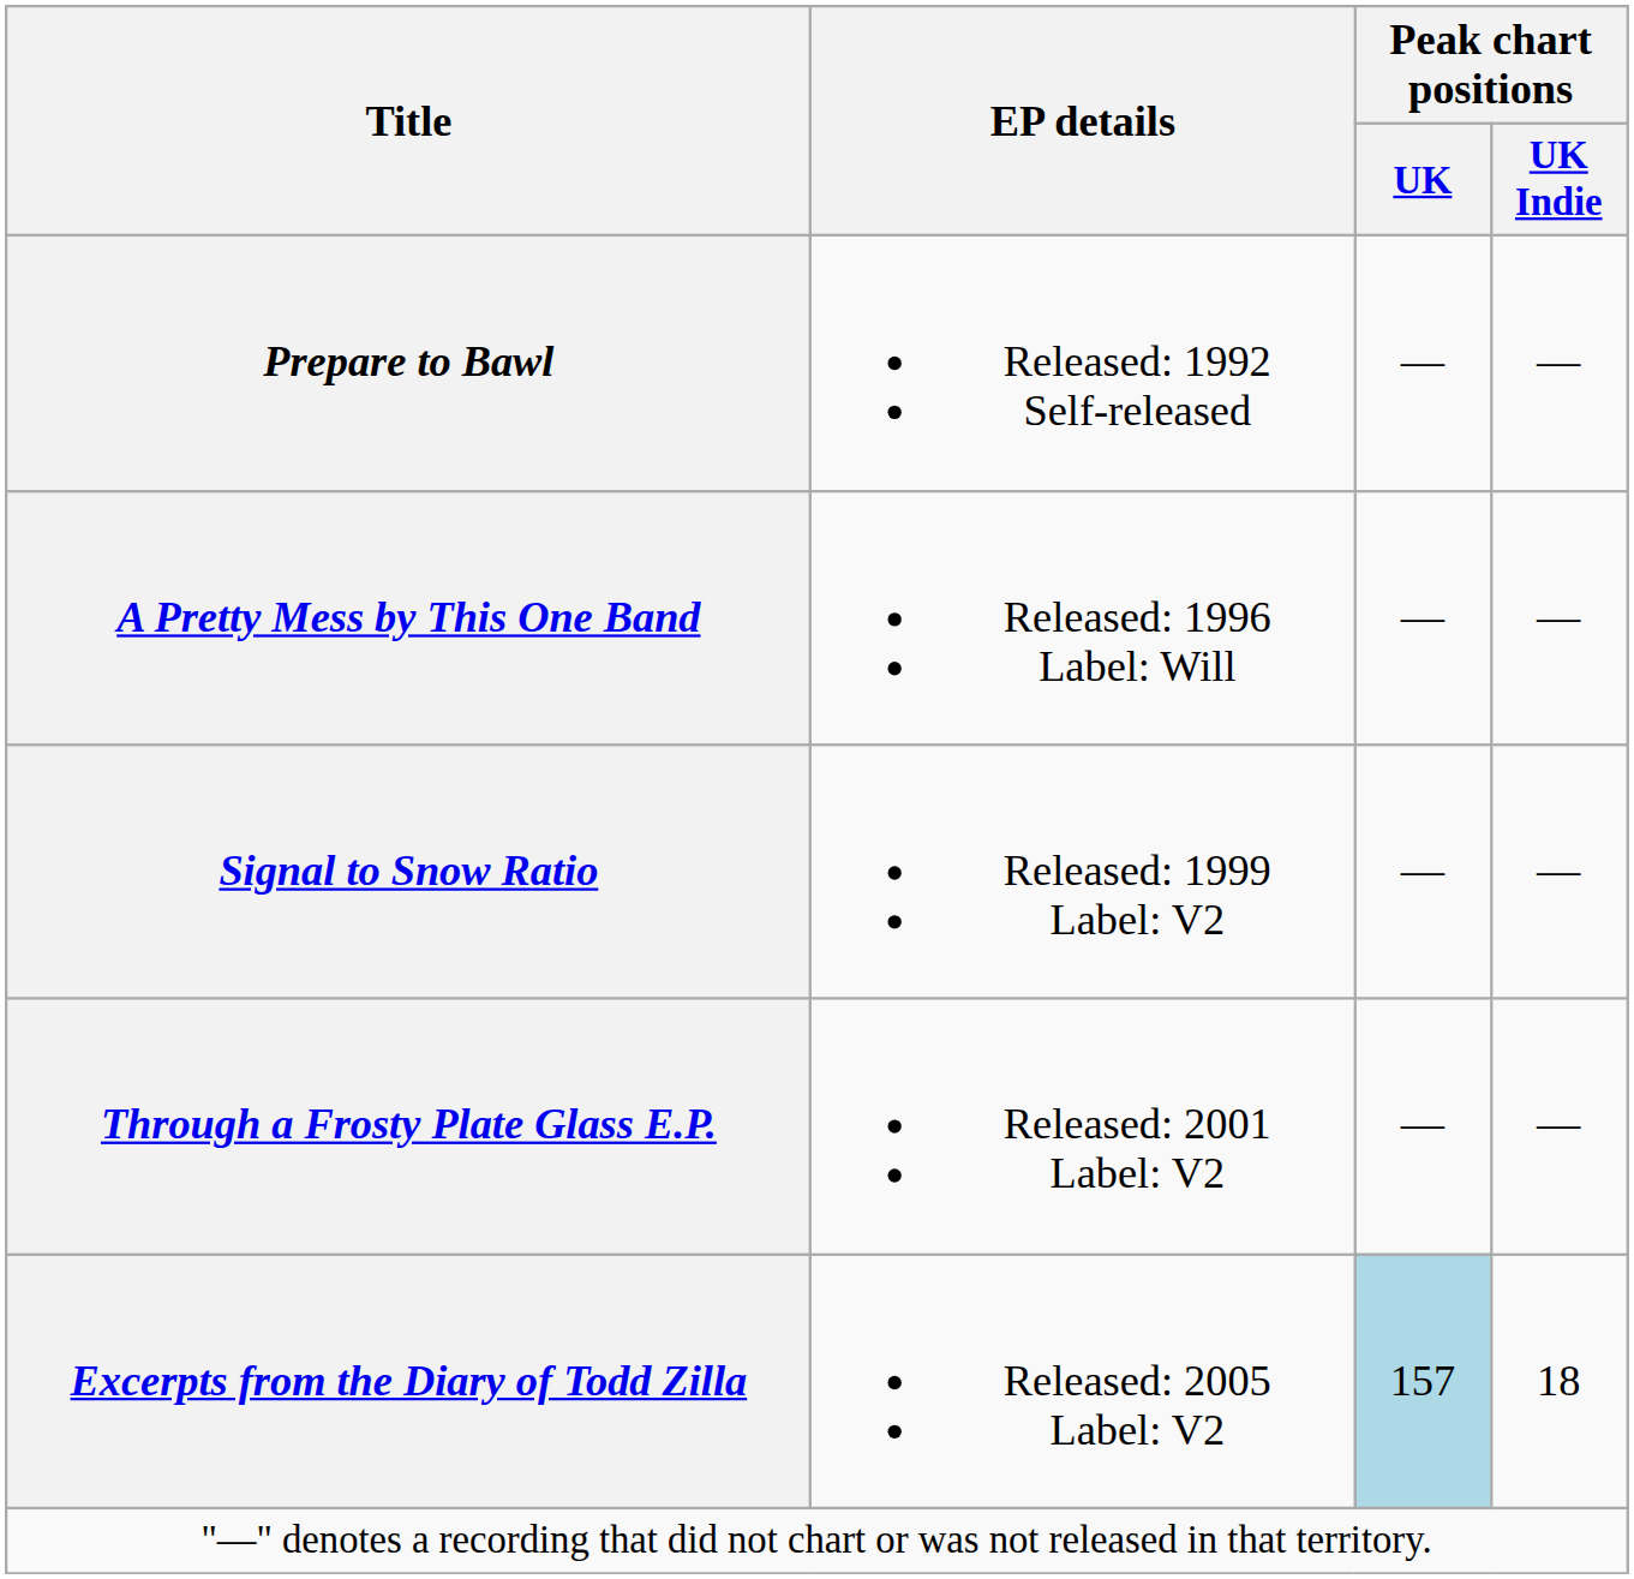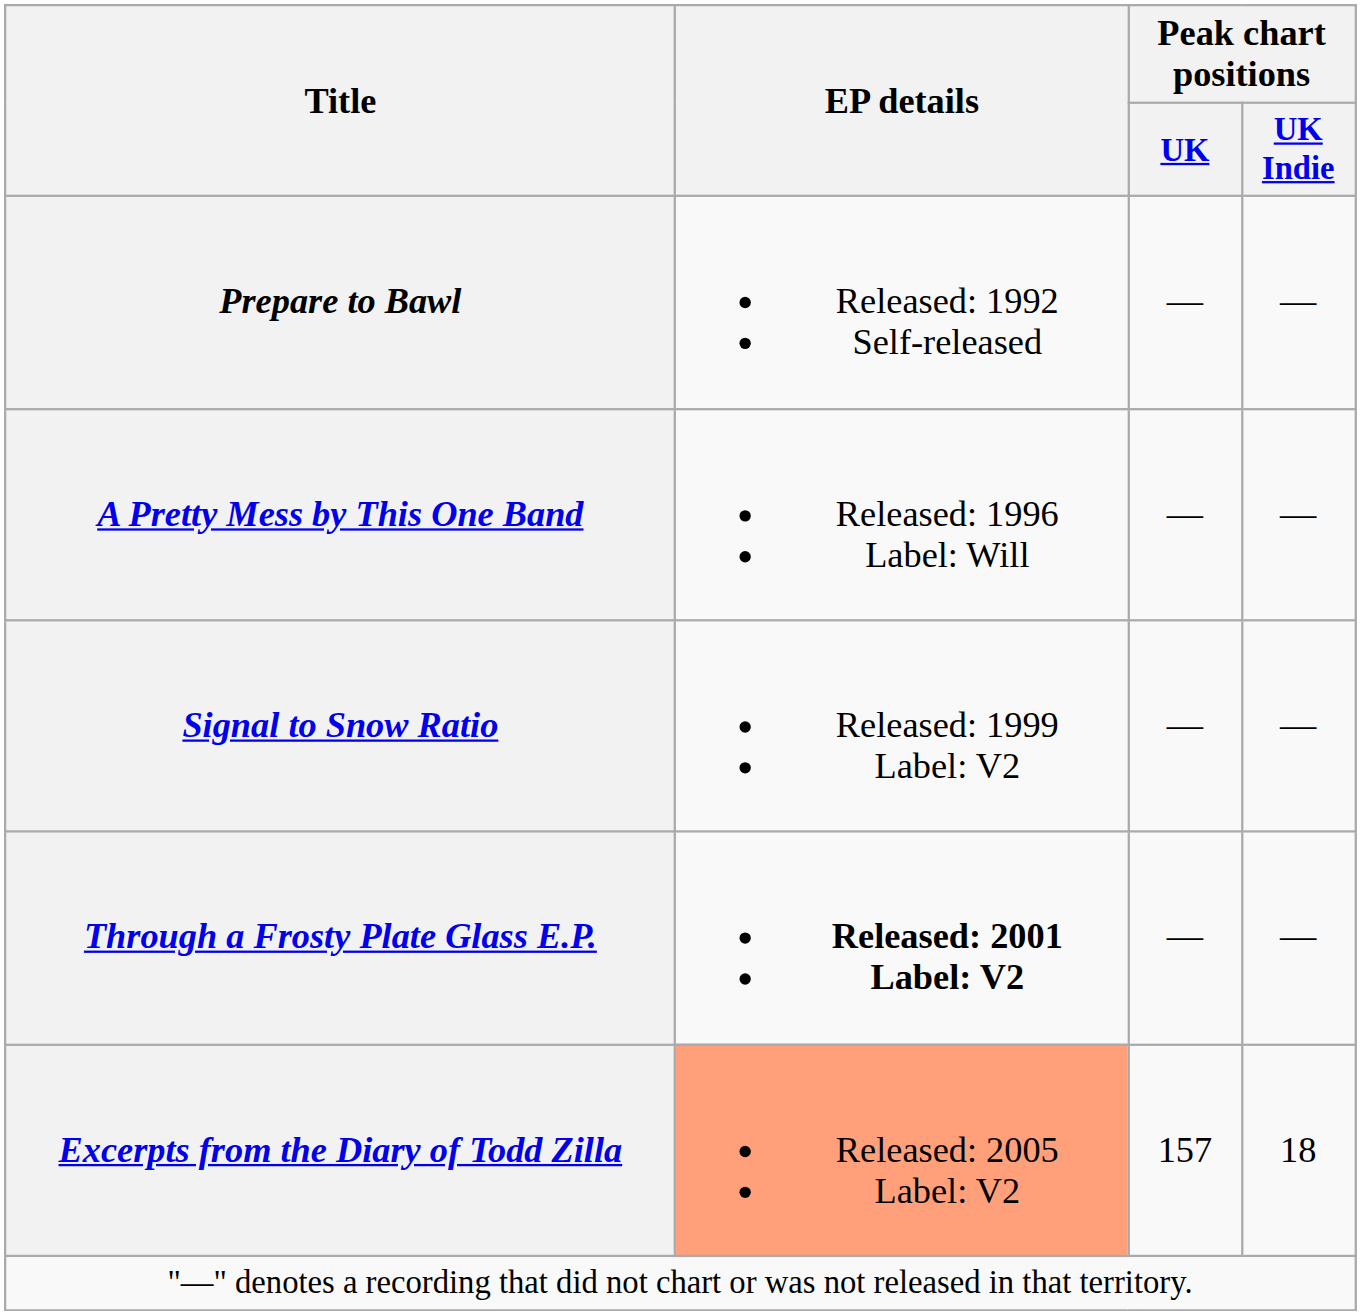Through a Frosty Plate Glass E.P. | EP details: normal -> bold
Excerpts from the Diary of Todd Zilla | EP details: no background -> lightsalmon background
Excerpts from the Diary of Todd Zilla | Peak chart positions / UK: lightblue background -> no background
